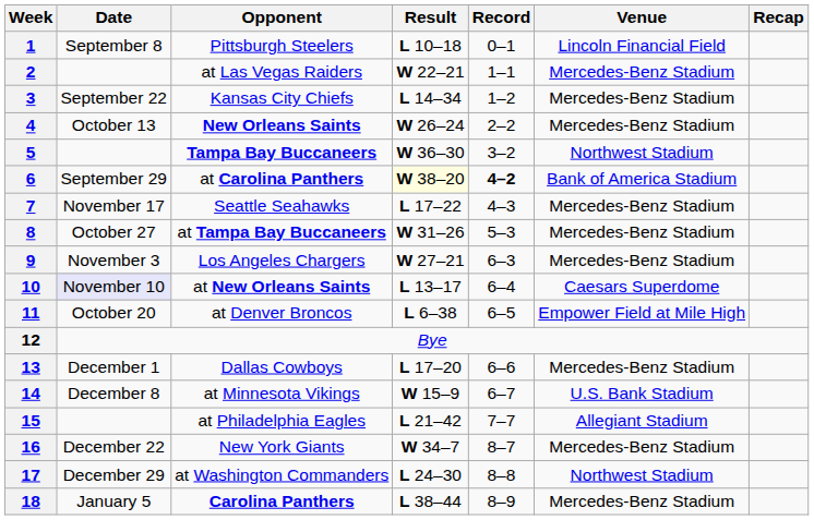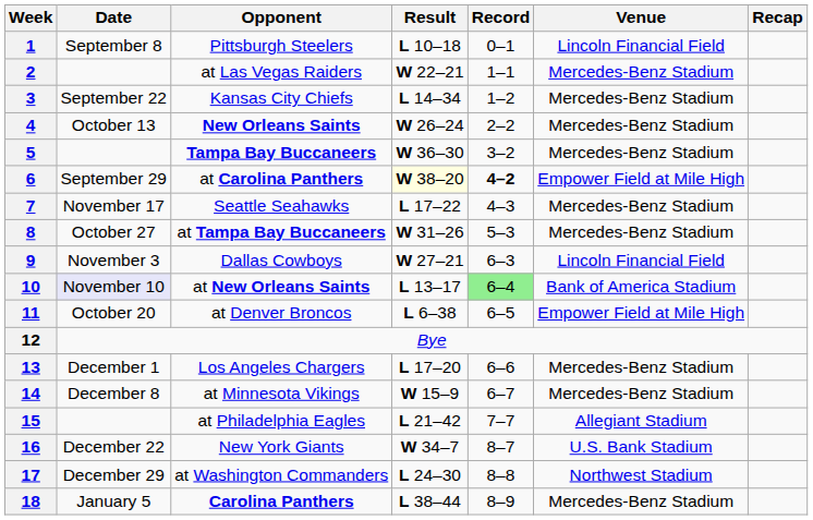5 | Venue: Northwest Stadium -> Mercedes-Benz Stadium
6 | Venue: Bank of America Stadium -> Empower Field at Mile High
9 | Opponent: Los Angeles Chargers -> Dallas Cowboys
9 | Venue: Mercedes-Benz Stadium -> Lincoln Financial Field
10 | Record: no background -> lightgreen background
10 | Venue: Caesars Superdome -> Bank of America Stadium
13 | Opponent: Dallas Cowboys -> Los Angeles Chargers
14 | Venue: U.S. Bank Stadium -> Mercedes-Benz Stadium
16 | Venue: Mercedes-Benz Stadium -> U.S. Bank Stadium
